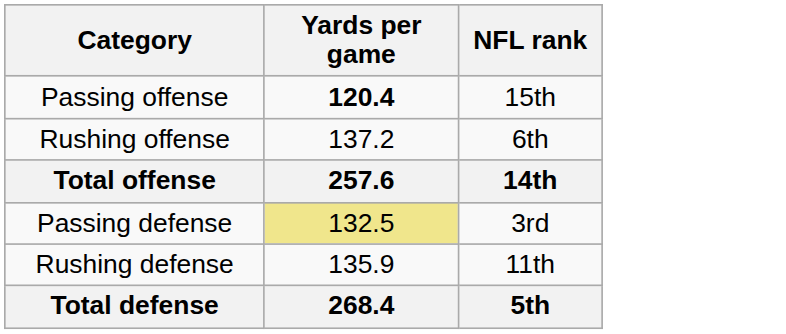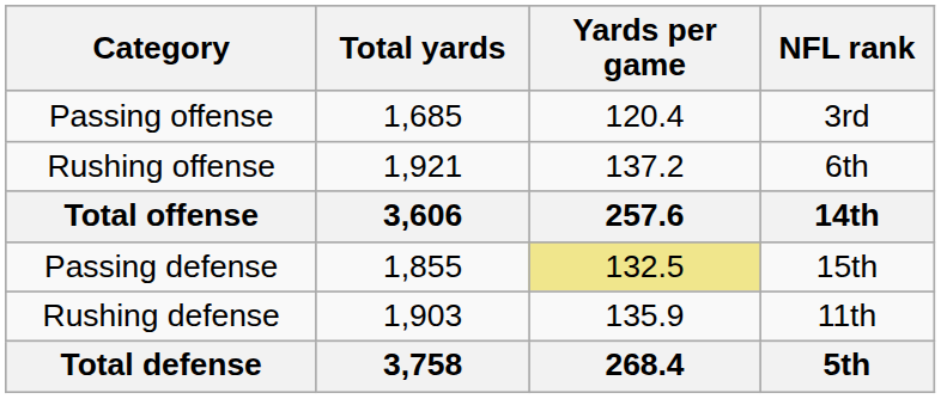+ column: Total yards | 1,685 | 1,921 | 3,606 | 1,855 | 1,903 | 3,758
Passing offense | Yards per game: bold -> normal
Passing offense | NFL rank: 15th -> 3rd
Passing defense | NFL rank: 3rd -> 15th
